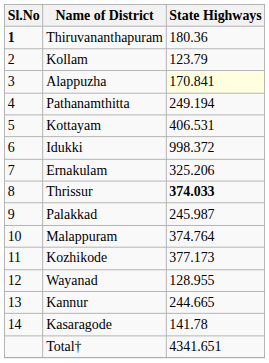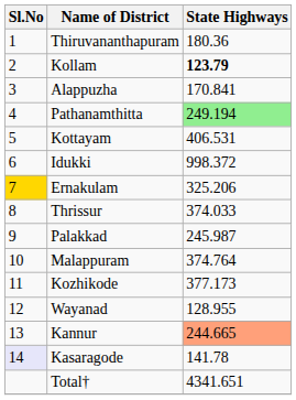Thiruvananthapuram | Sl.No: bold -> normal
Kollam | State Highways: normal -> bold
Alappuzha | State Highways: lightyellow background -> no background
Pathanamthitta | State Highways: no background -> lightgreen background
Ernakulam | Sl.No: no background -> gold background
Thrissur | State Highways: bold -> normal
Kannur | State Highways: no background -> lightsalmon background
Kasaragode | Sl.No: no background -> lavender background
